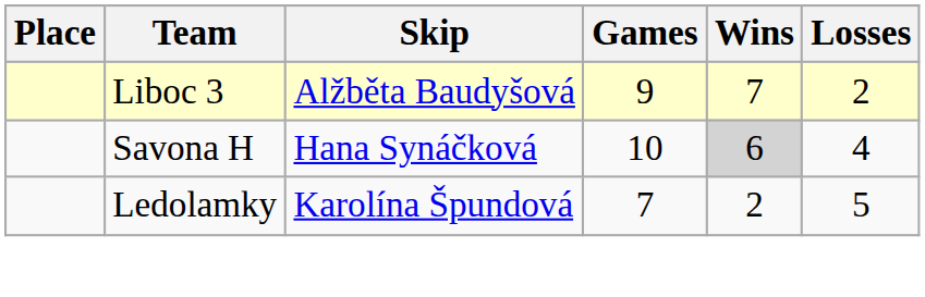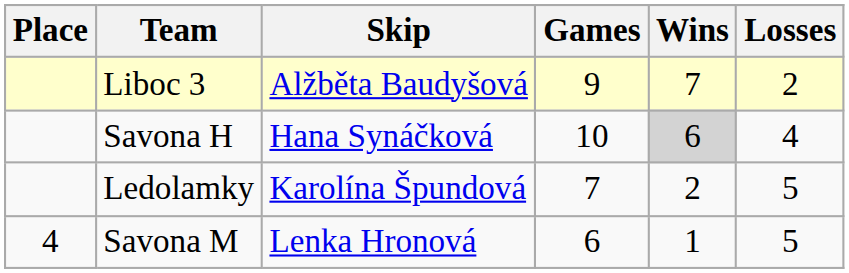+ row: 4 | Savona M | Lenka Hronová | 6 | 1 | 5
